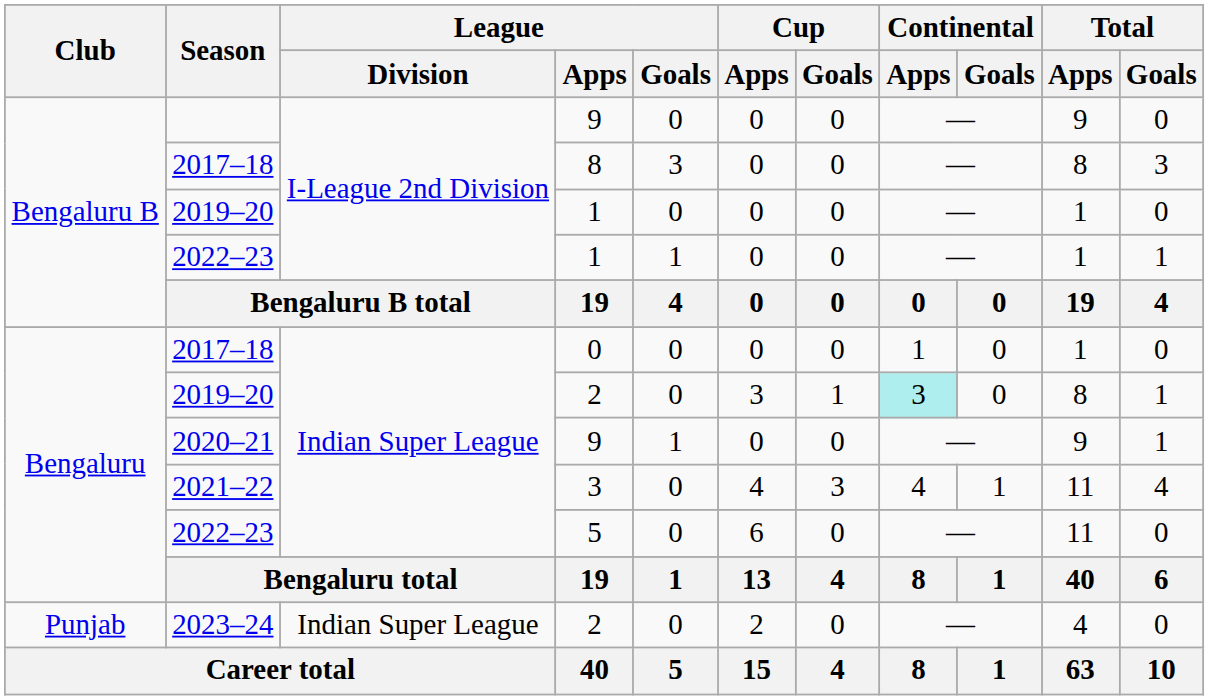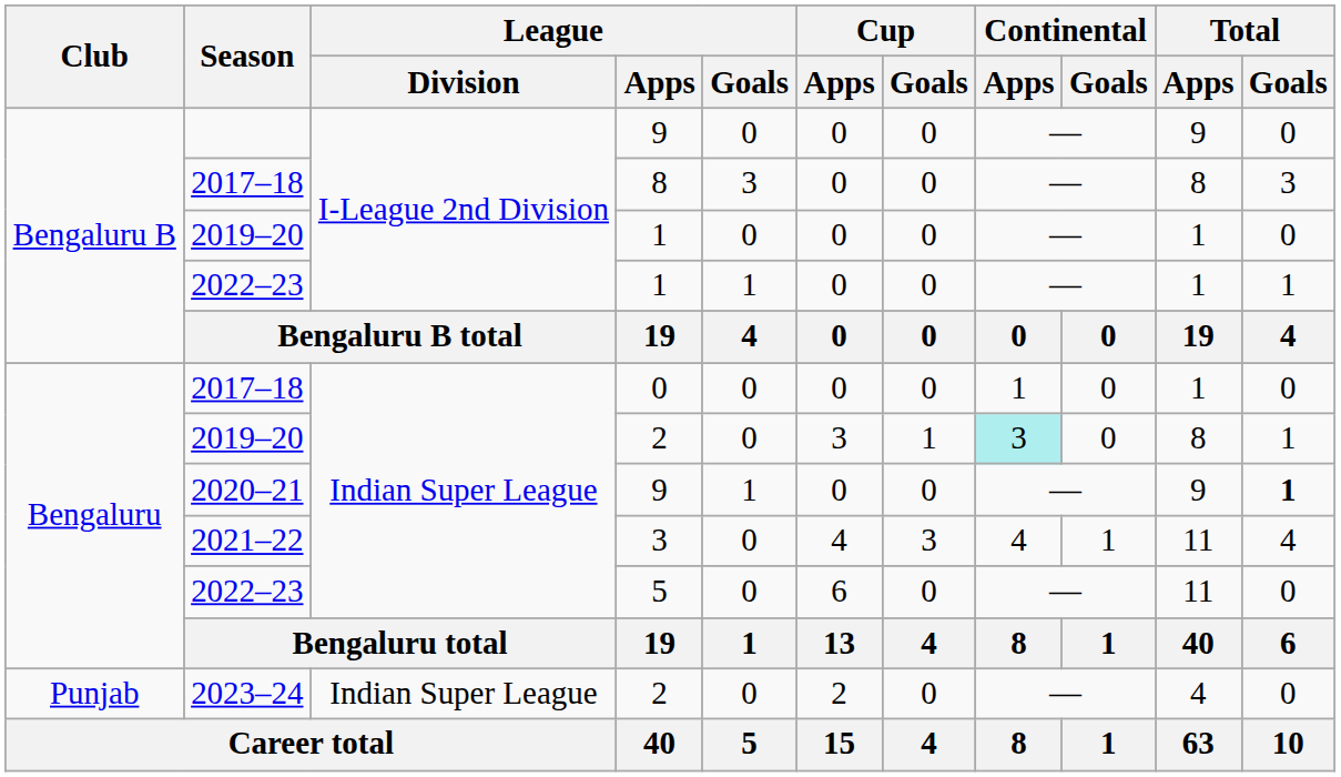2020–21 | Total / Goals: normal -> bold
